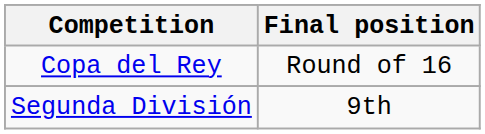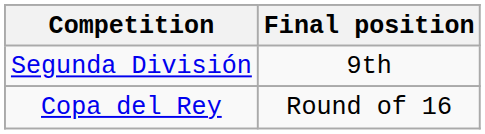rows swapped: Segunda División <-> Copa del Rey
